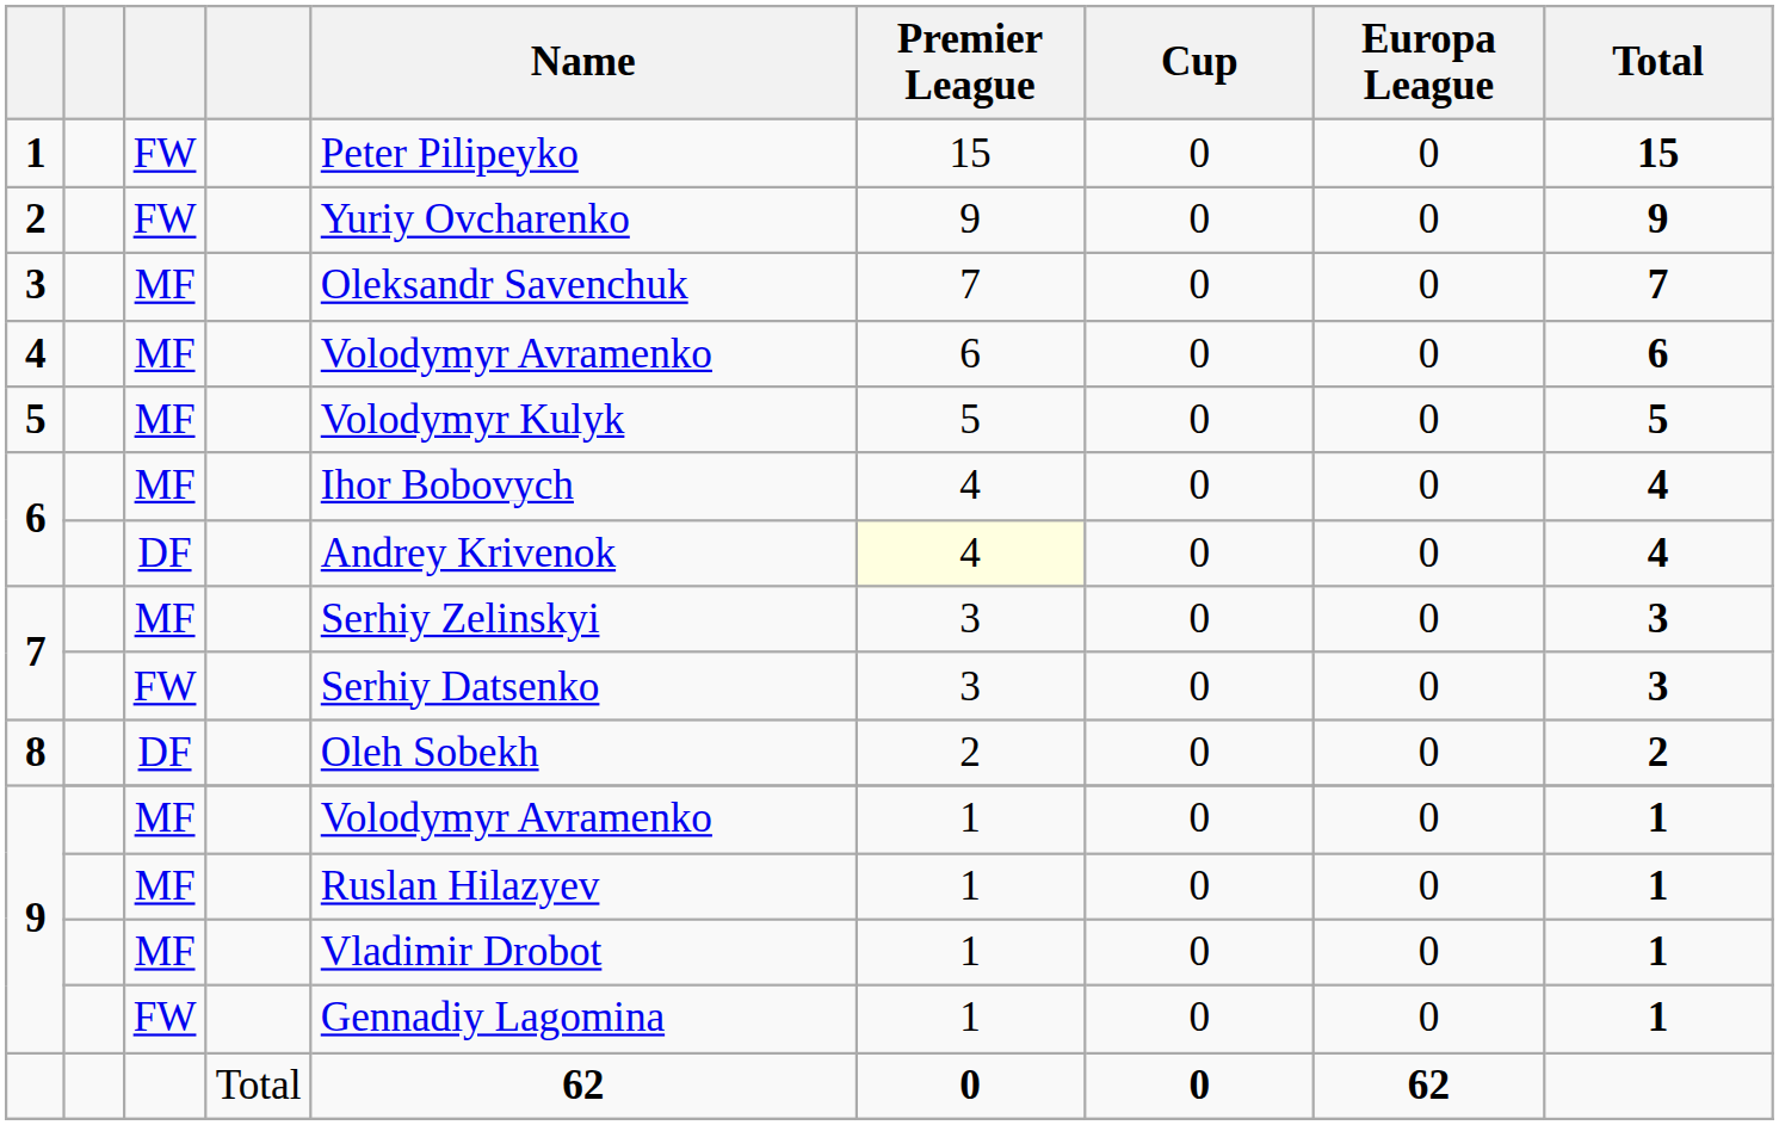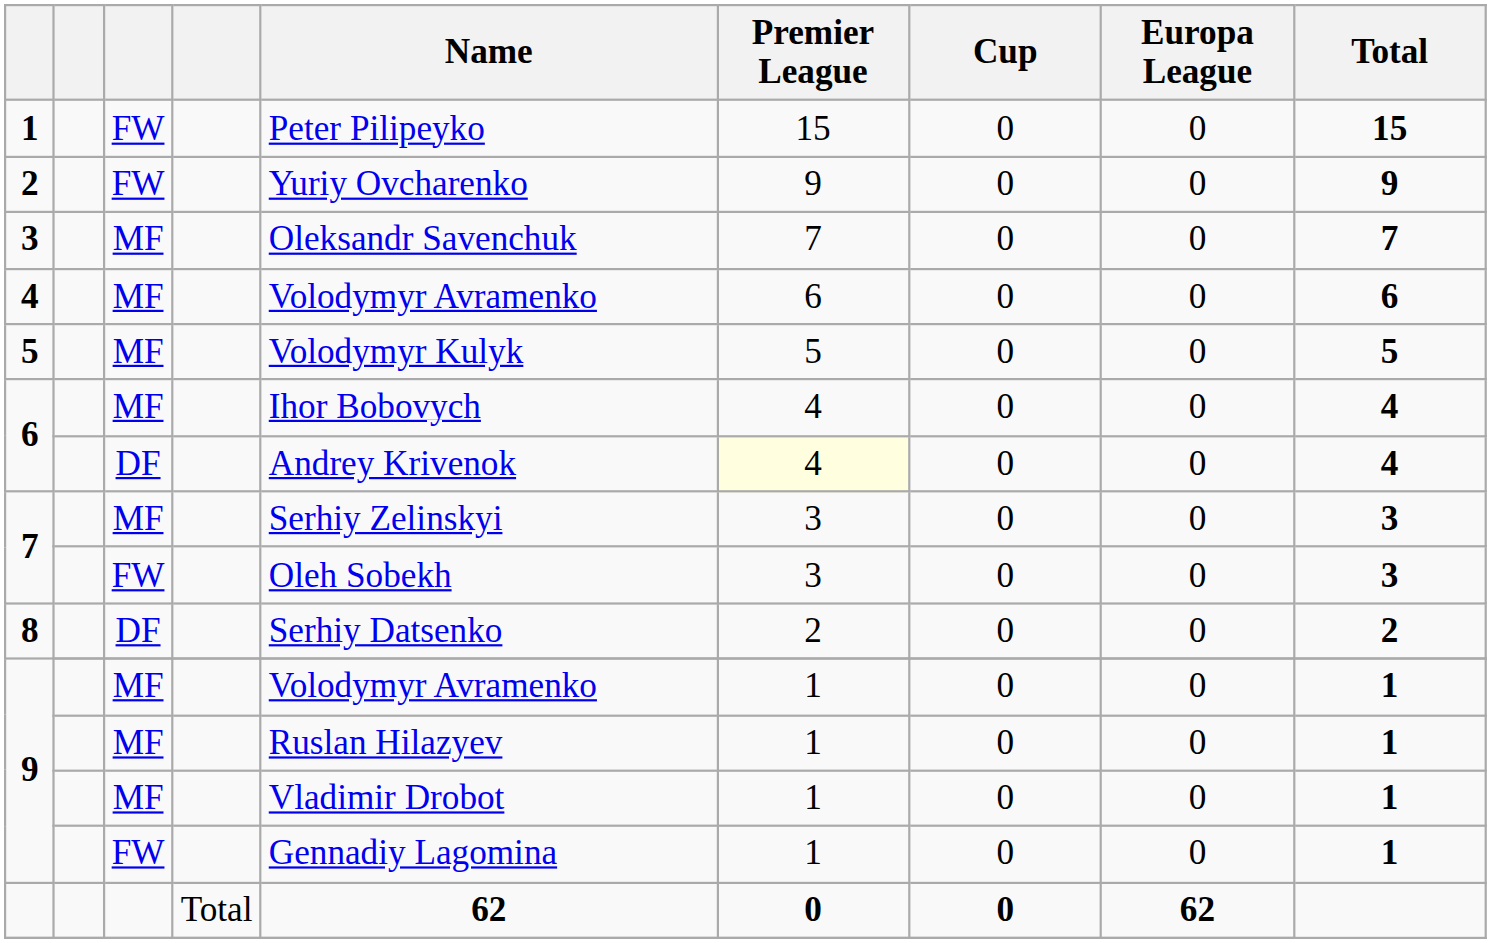7 / FW | Name: Serhiy Datsenko -> Oleh Sobekh
8 | Name: Oleh Sobekh -> Serhiy Datsenko
